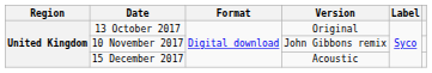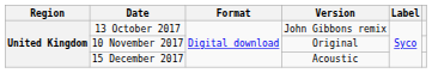13 October 2017 | Version: Original -> John Gibbons remix
10 November 2017 | Version: John Gibbons remix -> Original
